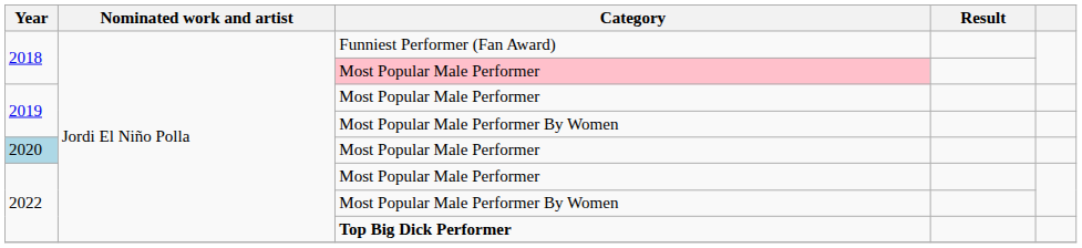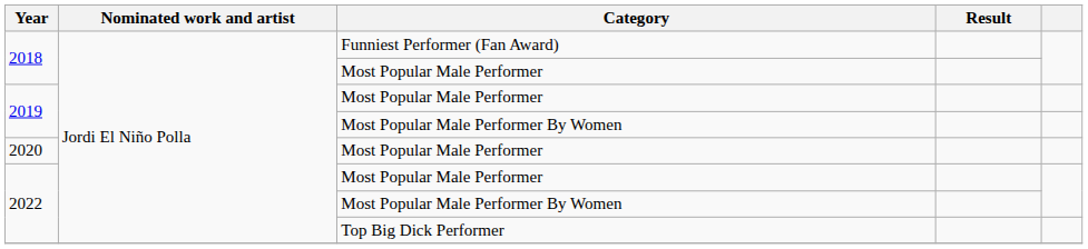2018 / Most Popular Male Performer | Category: pink background -> no background
2020 | Year: lightblue background -> no background
2022 / Top Big Dick Performer | Category: bold -> normal
